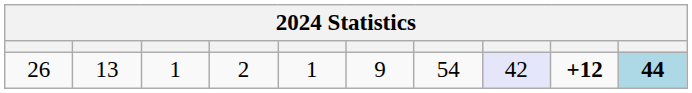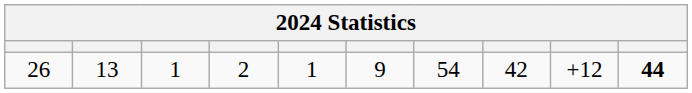26 | column 8: lavender background -> no background
26 | column 9: bold -> normal
26 | column 10: lightblue background -> no background
